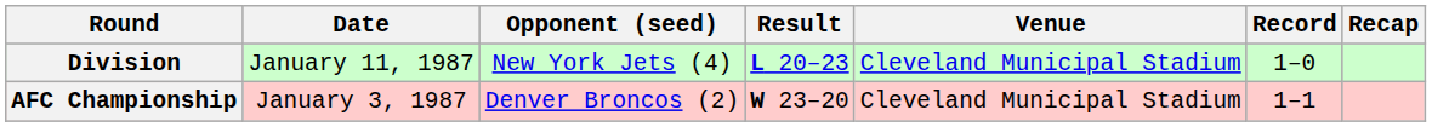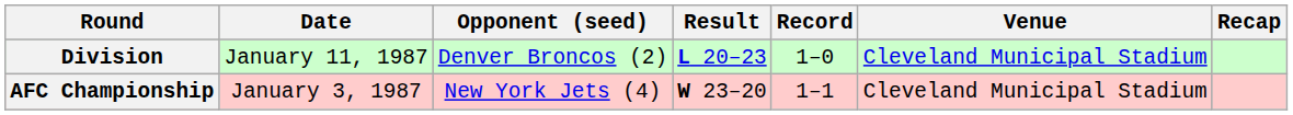columns swapped: Record <-> Venue
Division | Opponent (seed): New York Jets (4) -> Denver Broncos (2)
AFC Championship | Opponent (seed): Denver Broncos (2) -> New York Jets (4)
